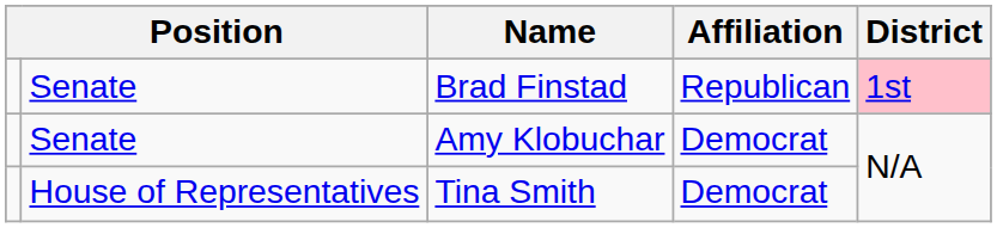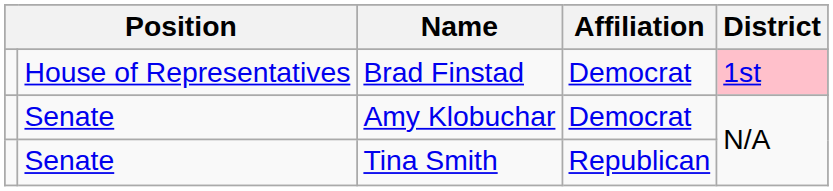Brad Finstad | column 2: Senate -> House of Representatives
Brad Finstad | Affiliation: Republican -> Democrat
Tina Smith | column 2: House of Representatives -> Senate
Tina Smith | Affiliation: Democrat -> Republican
